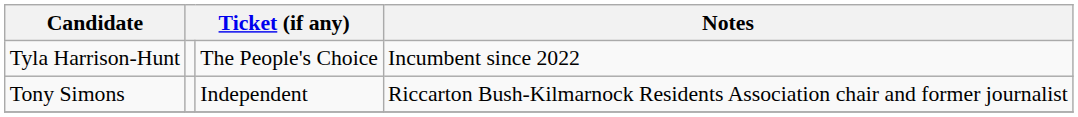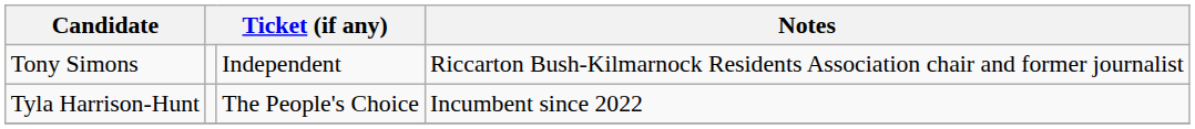rows swapped: Tyla Harrison-Hunt <-> Tony Simons
